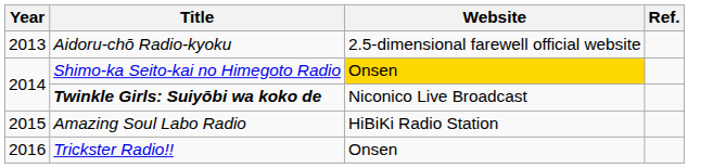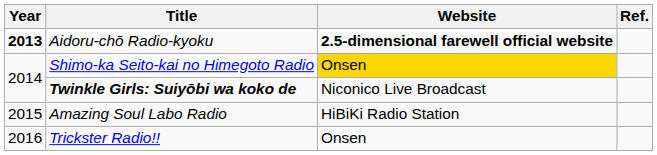Aidoru-chō Radio-kyoku | Year: normal -> bold
Aidoru-chō Radio-kyoku | Website: normal -> bold
